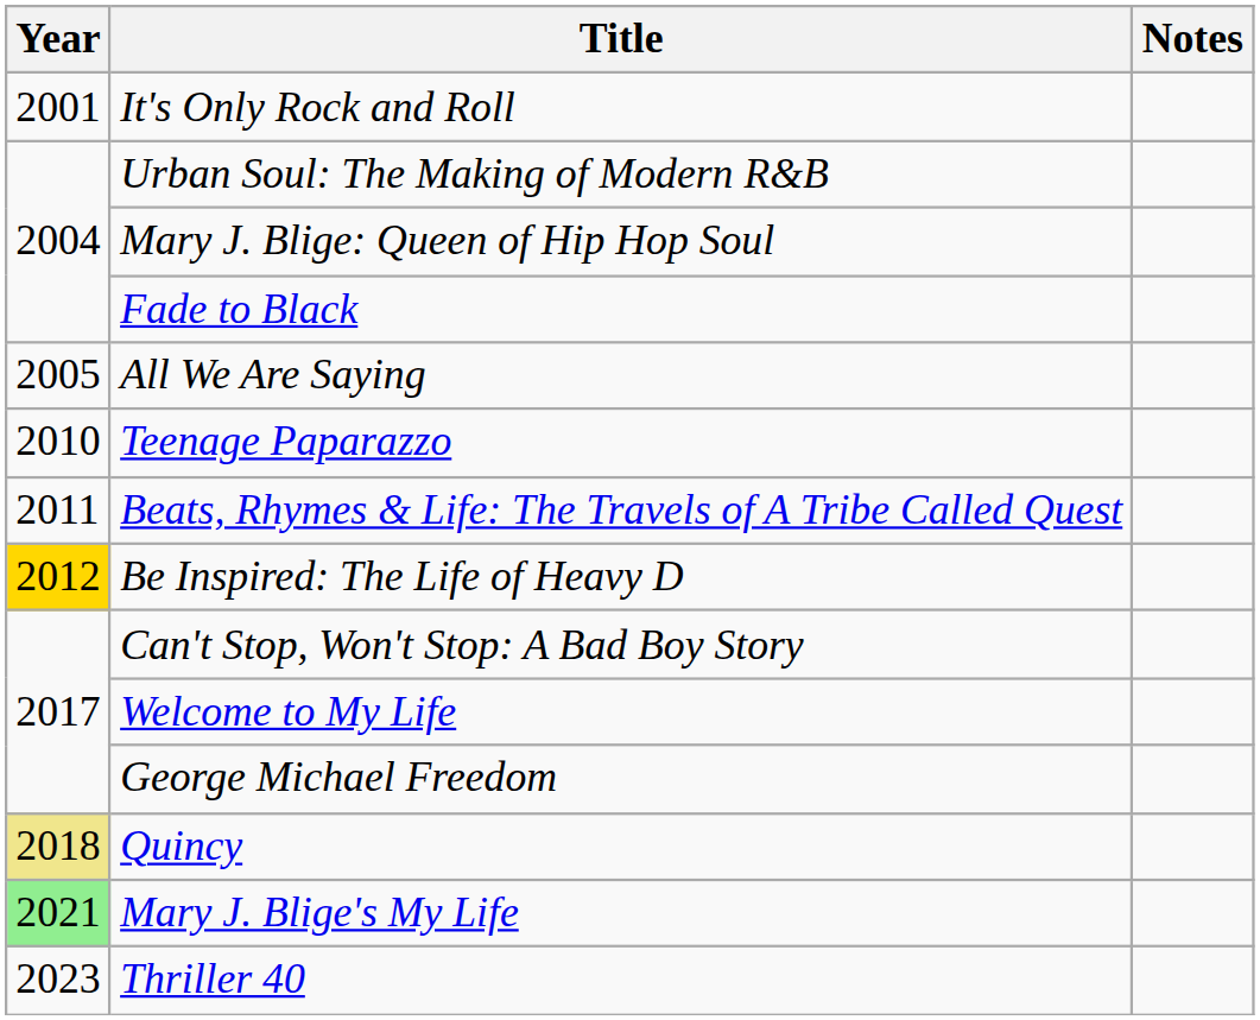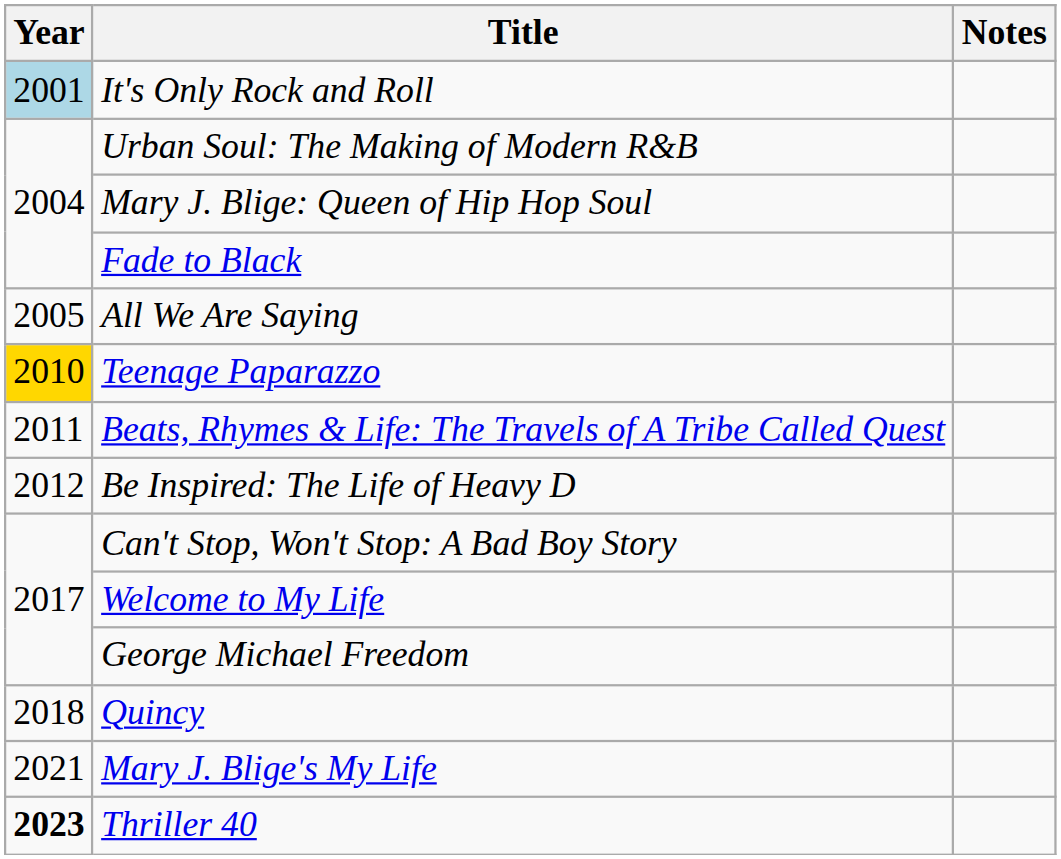It's Only Rock and Roll | Year: no background -> lightblue background
Teenage Paparazzo | Year: no background -> gold background
Be Inspired: The Life of Heavy D | Year: gold background -> no background
Quincy | Year: khaki background -> no background
Mary J. Blige's My Life | Year: lightgreen background -> no background
Thriller 40 | Year: normal -> bold
